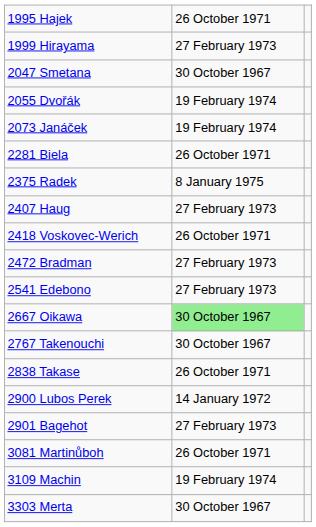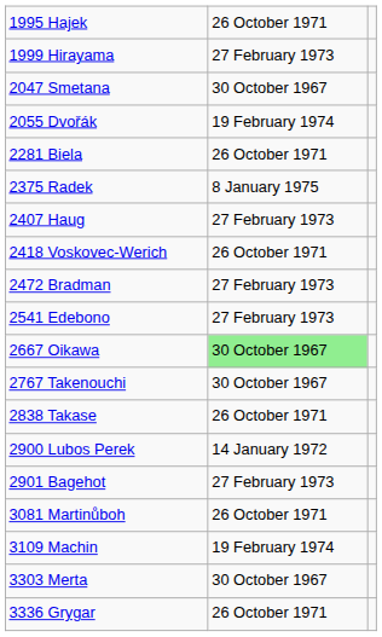- row: 2073 Janáček | 19 February 1974
+ row: 3336 Grygar | 26 October 1971
